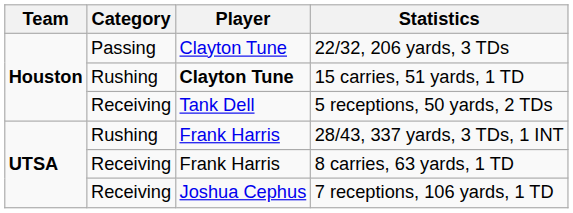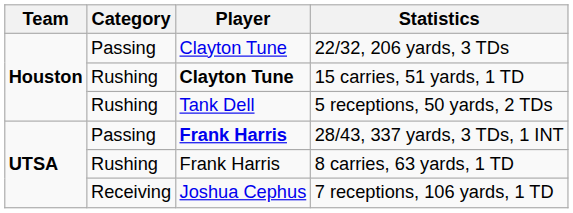5 receptions, 50 yards, 2 TDs | Category: Receiving -> Rushing
28/43, 337 yards, 3 TDs, 1 INT | Category: Rushing -> Passing
28/43, 337 yards, 3 TDs, 1 INT | Player: normal -> bold
8 carries, 63 yards, 1 TD | Category: Receiving -> Rushing
